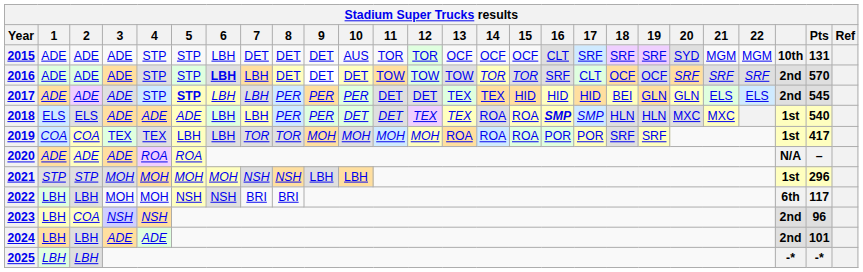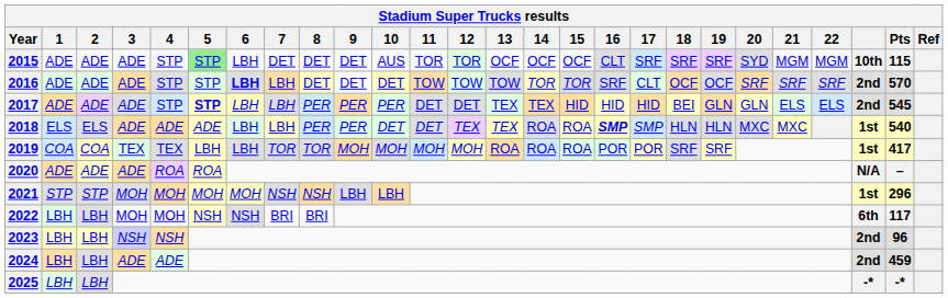2015 | 5: no background -> lightgreen background
2015 | Pts: 131 -> 115
2023 | 2: COA -> LBH
2024 | Pts: 101 -> 459
